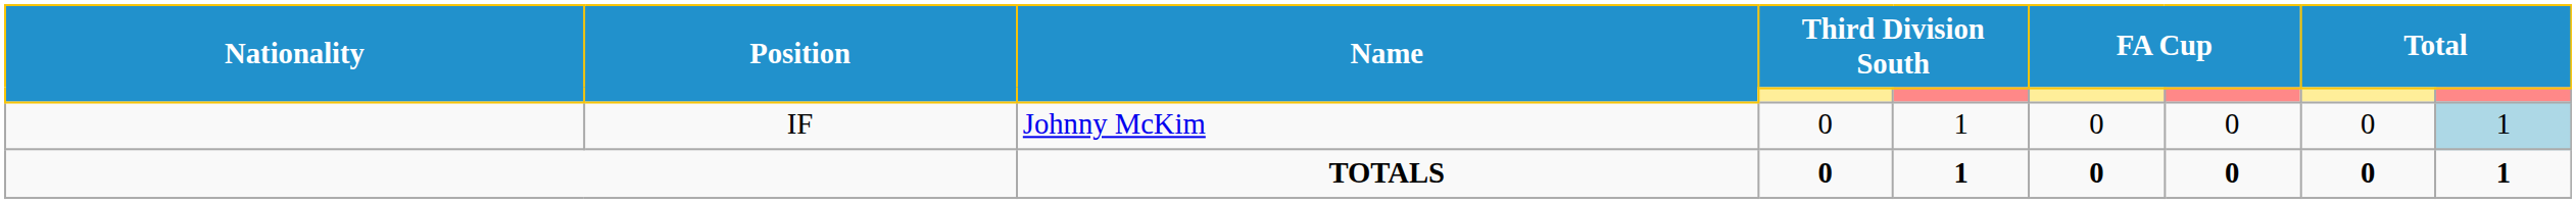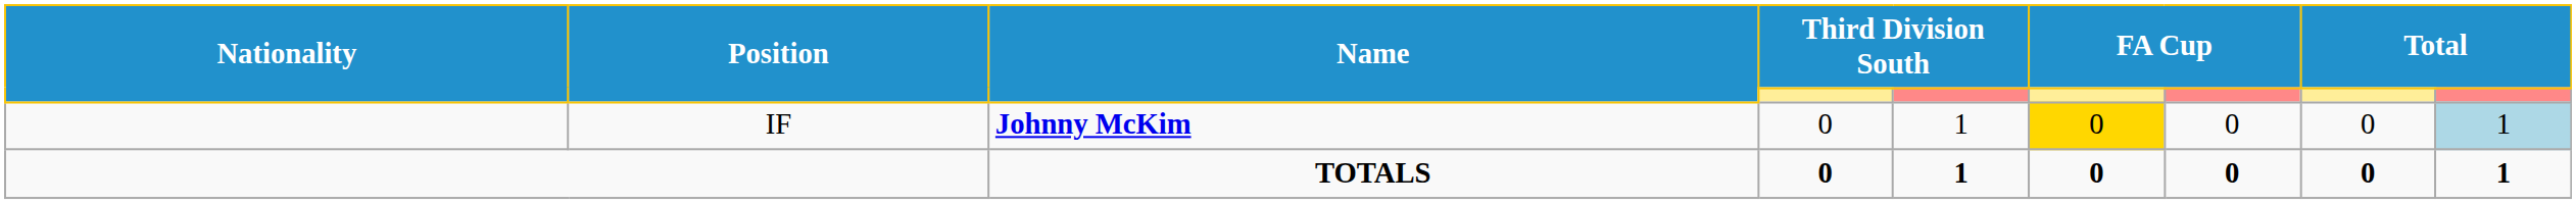IF | Name: normal -> bold
IF | column 6: no background -> gold background
